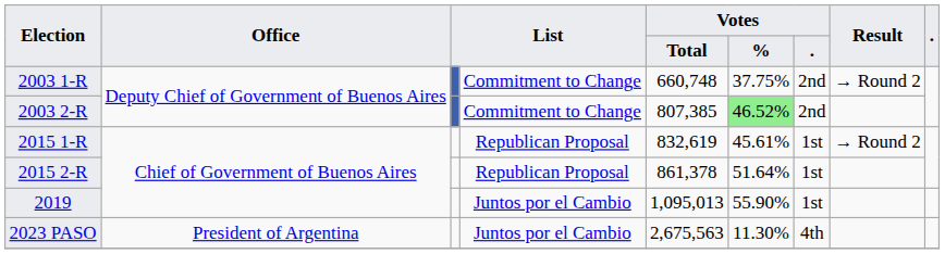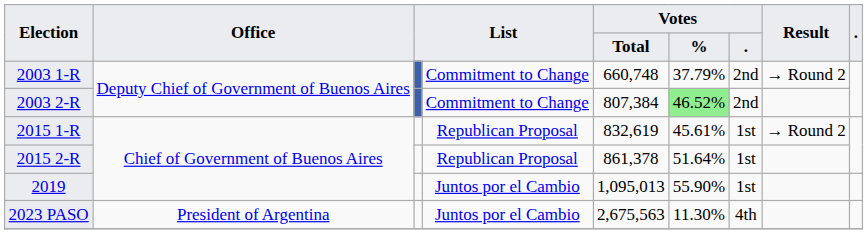2003 1-R | Votes / %: 37.75% -> 37.79%
2003 2-R | Votes / Total: 807,385 -> 807,384
